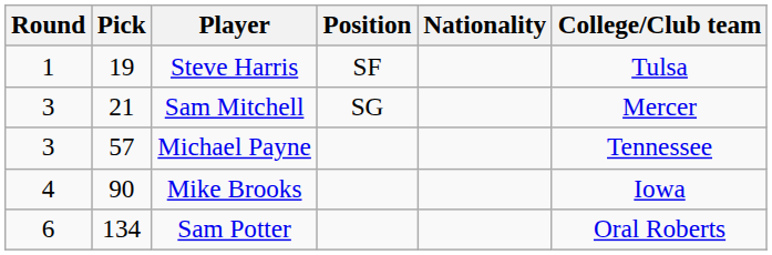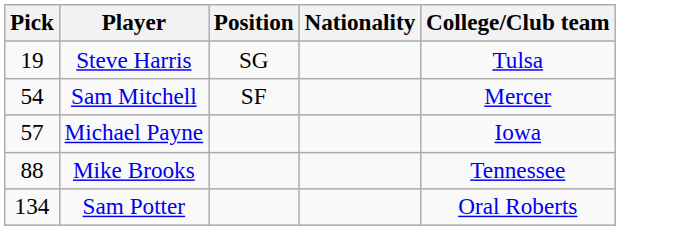- column: Round | 1 | 3 | 3 | 4 | 6
Steve Harris | Position: SF -> SG
Sam Mitchell | Pick: 21 -> 54
Sam Mitchell | Position: SG -> SF
Michael Payne | College/Club team: Tennessee -> Iowa
Mike Brooks | Pick: 90 -> 88
Mike Brooks | College/Club team: Iowa -> Tennessee
